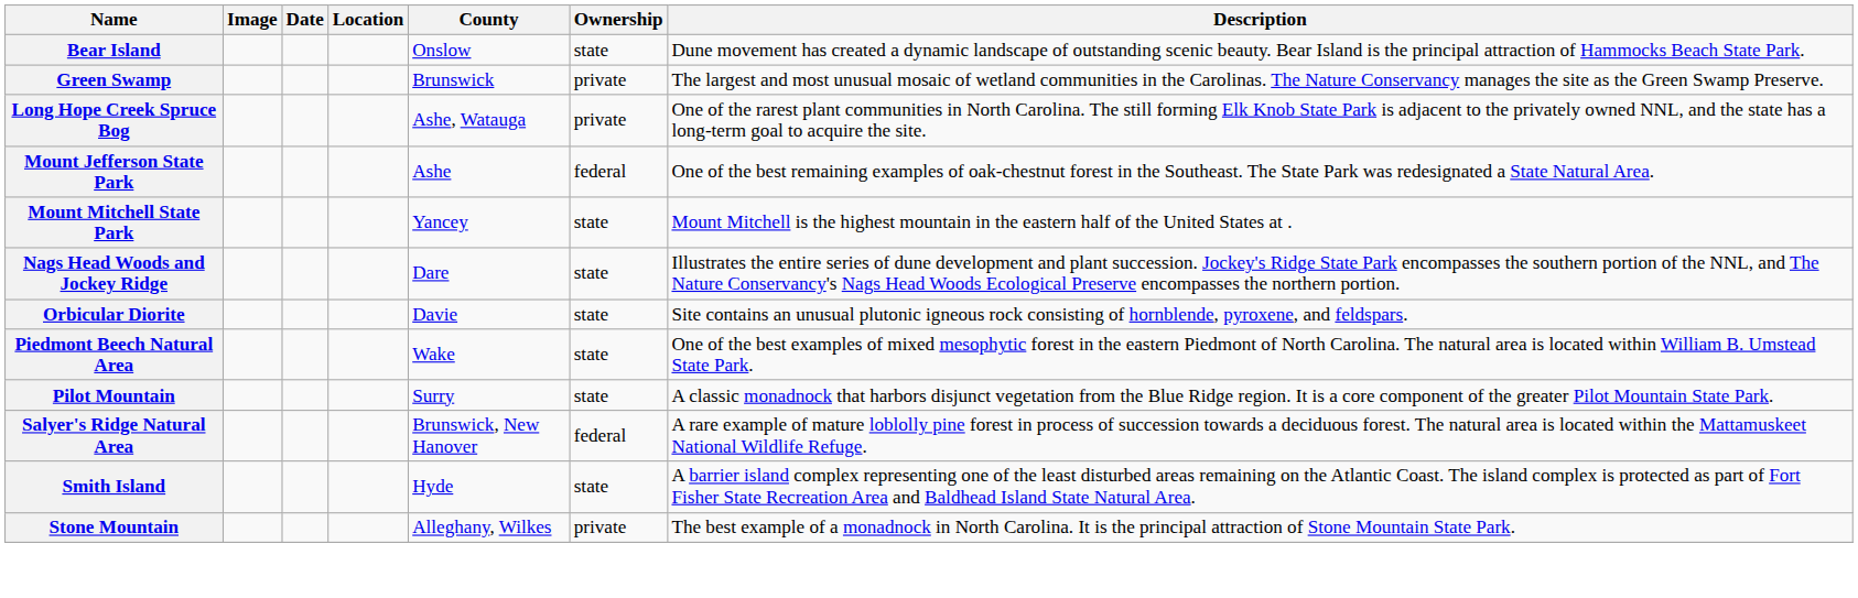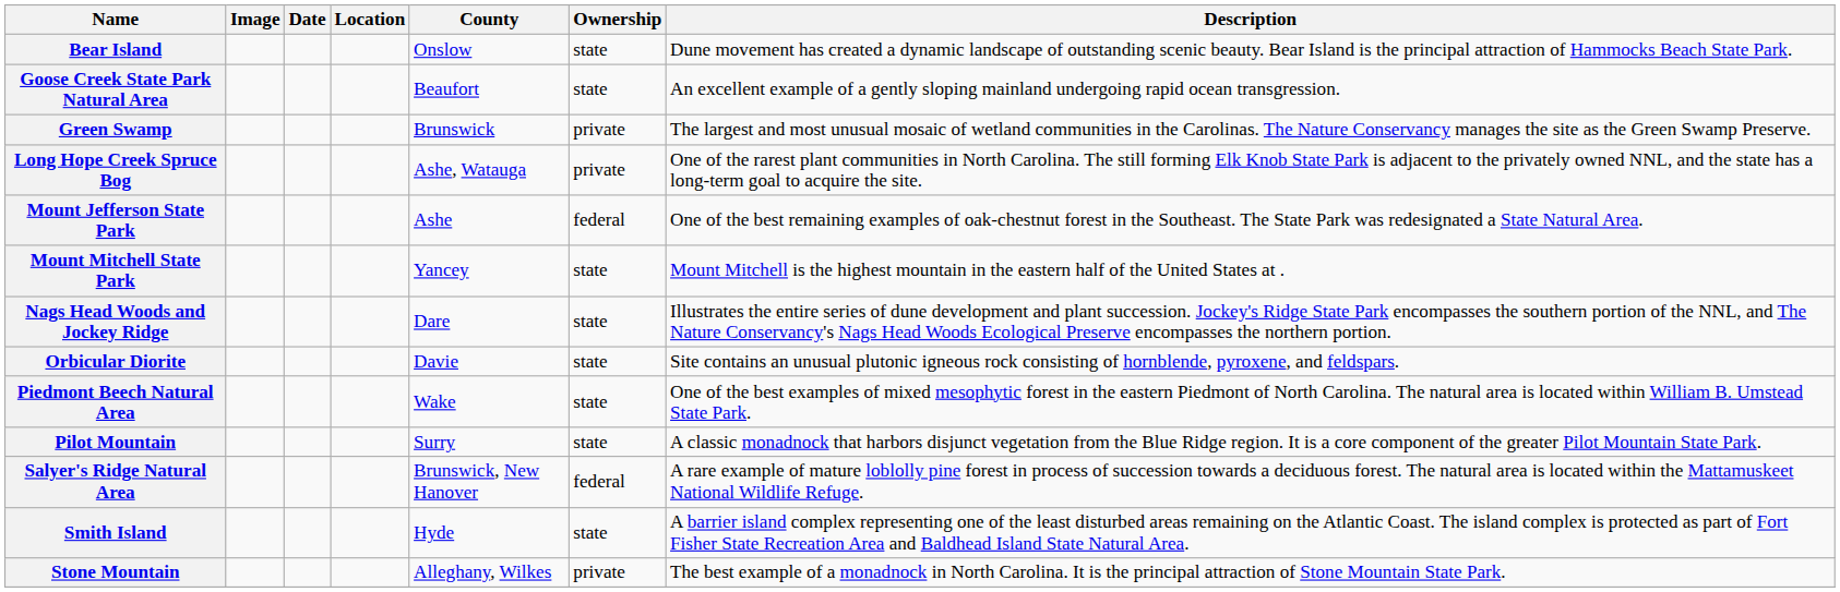+ row: Goose Creek State Park Natural Area | Beaufort | state | An excellent example of a gently sloping mainland undergoing rapid ocean transgression.
